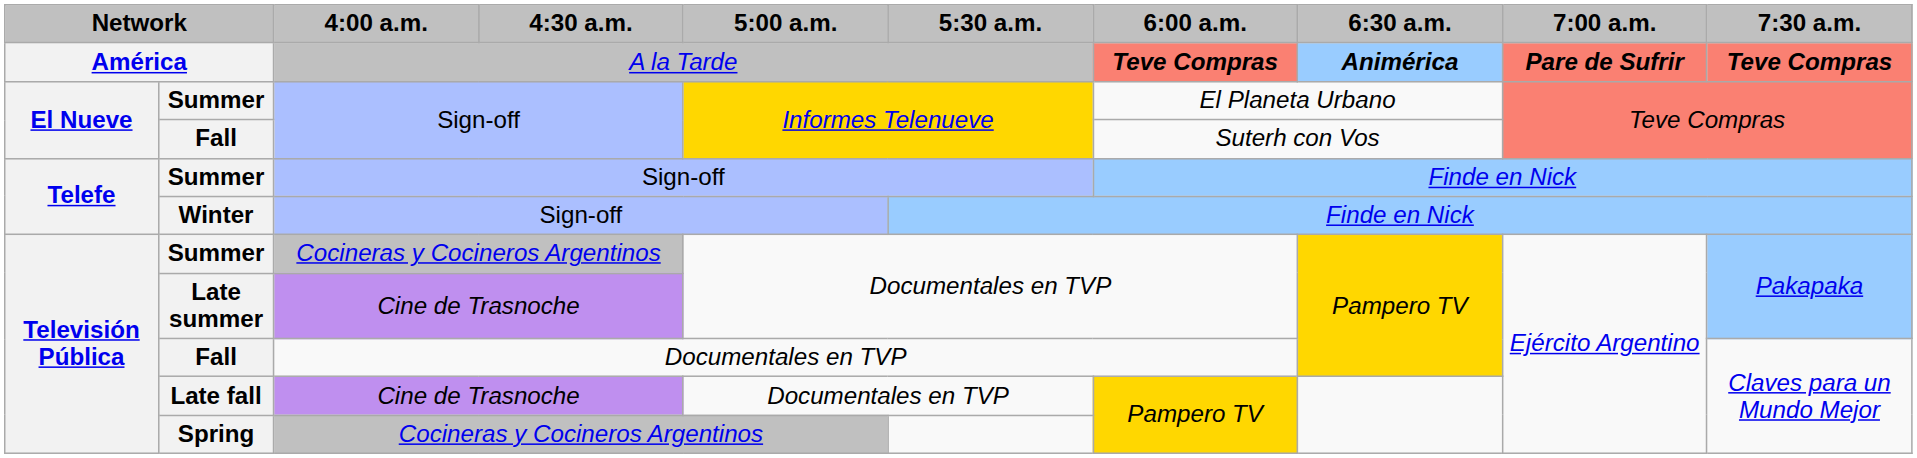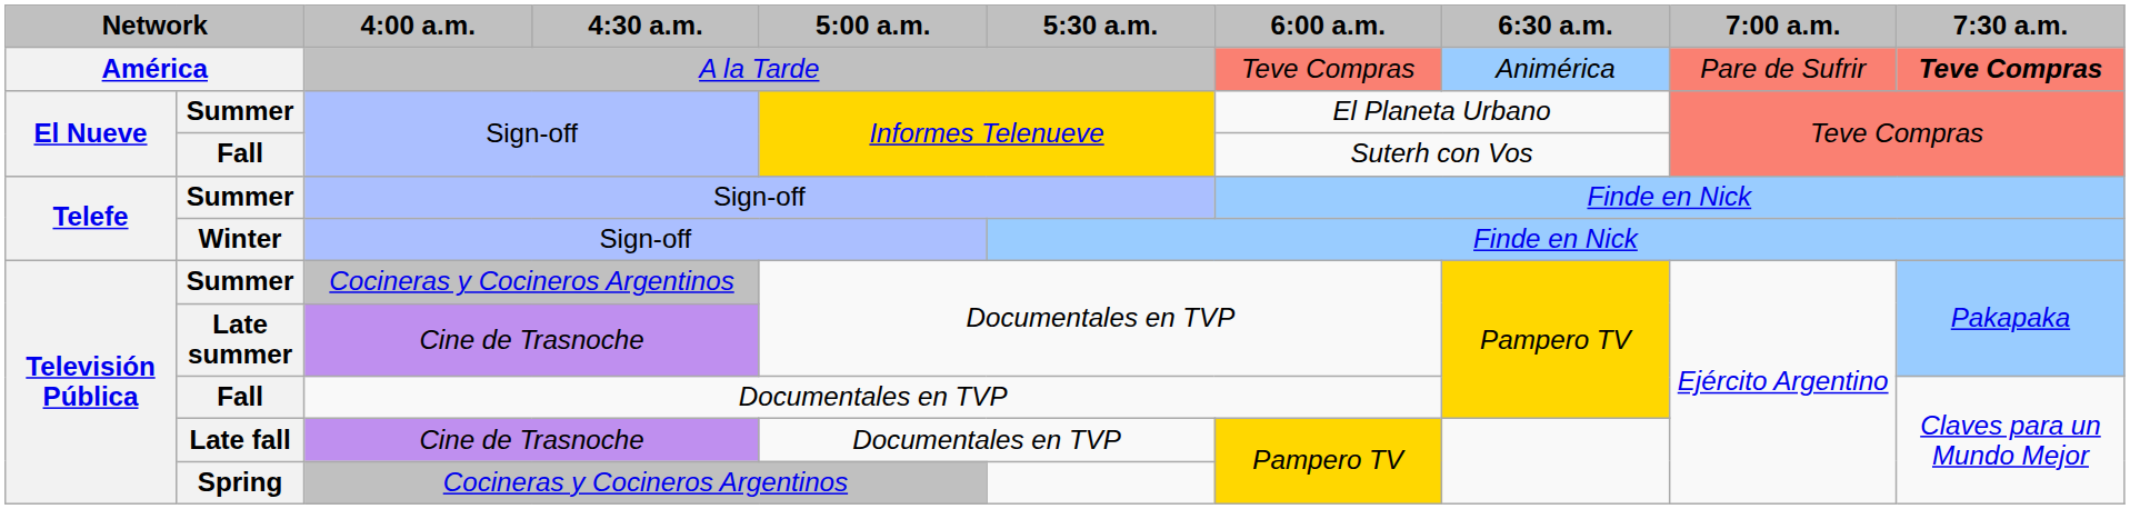América | 6:00 a.m.: bold -> normal
América | 6:30 a.m.: bold -> normal
América | 7:00 a.m.: bold -> normal
